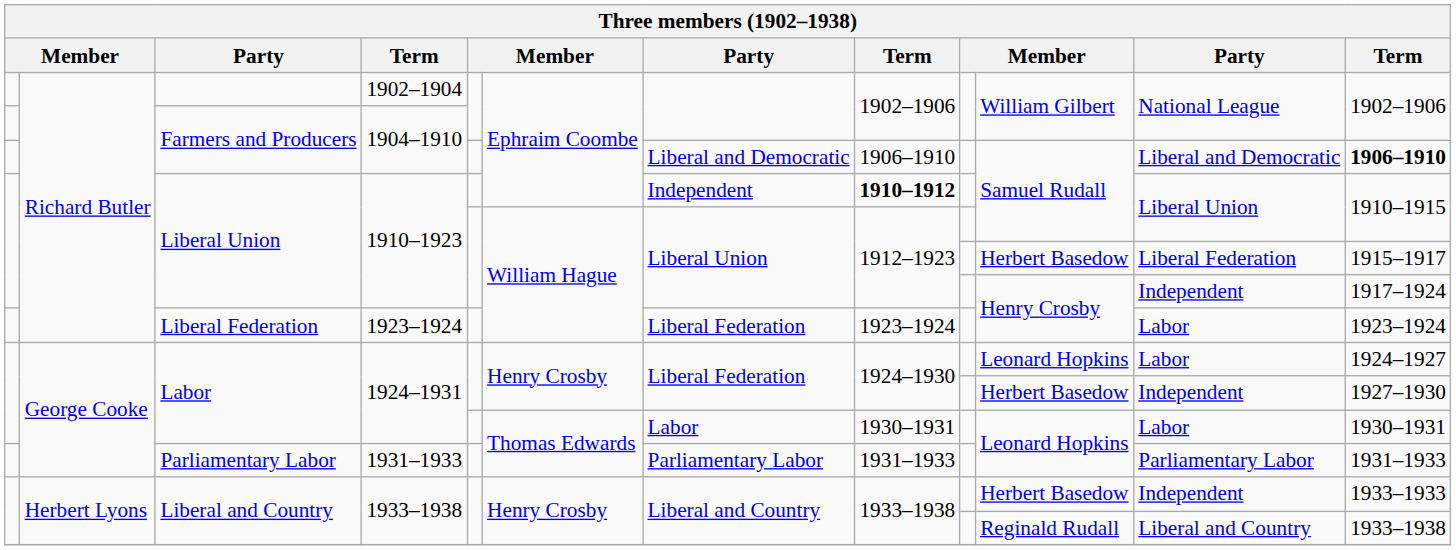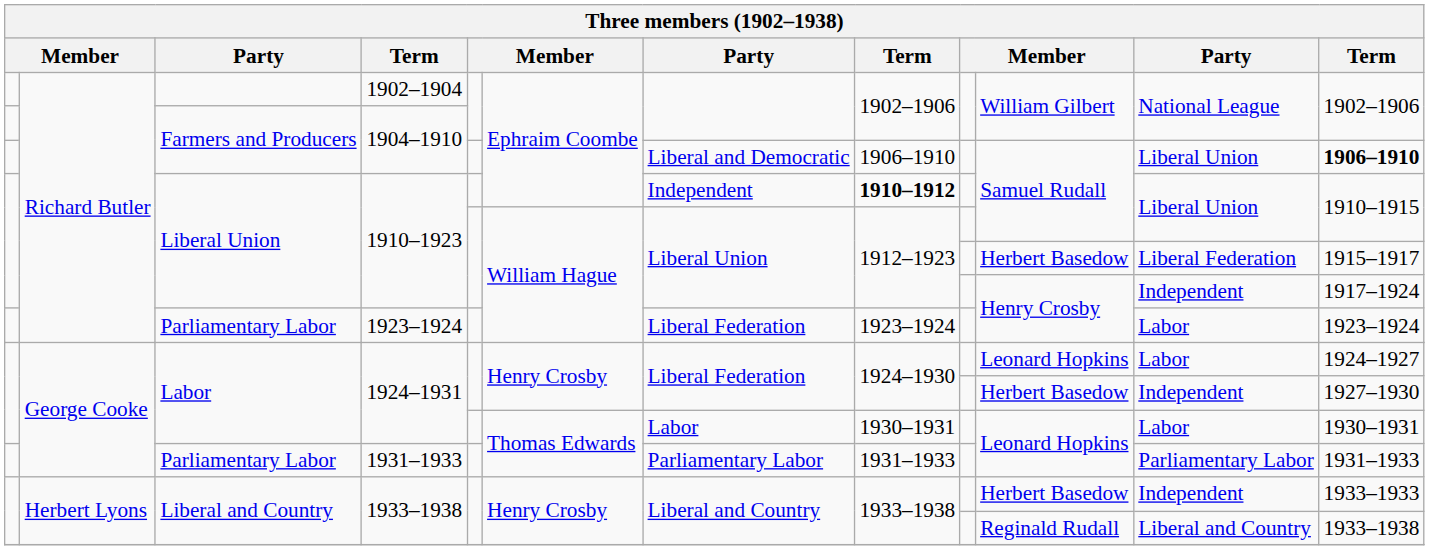row 5 | column 11: Liberal and Democratic -> Liberal Union
row 10 | column 3: Liberal Federation -> Parliamentary Labor
